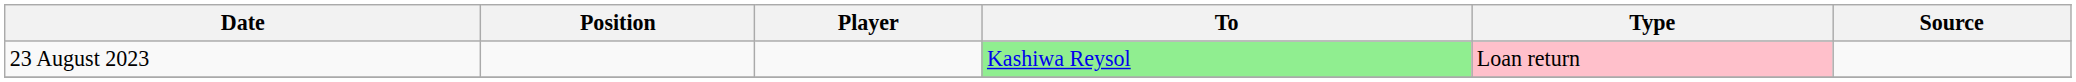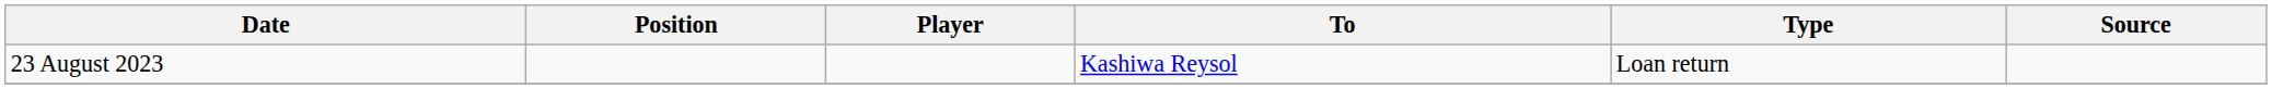23 August 2023 | To: lightgreen background -> no background
23 August 2023 | Type: pink background -> no background
